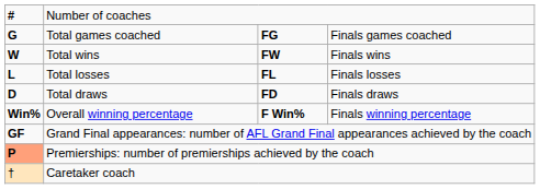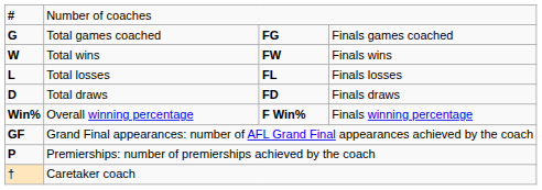Premierships: number of premierships achieved by the coach | column 1: lightsalmon background -> no background
